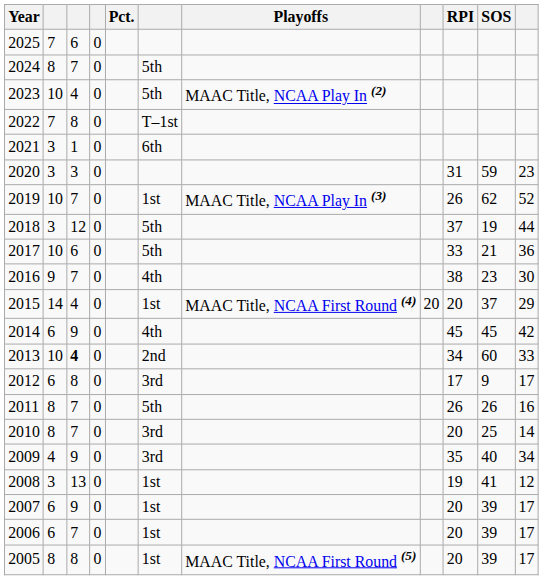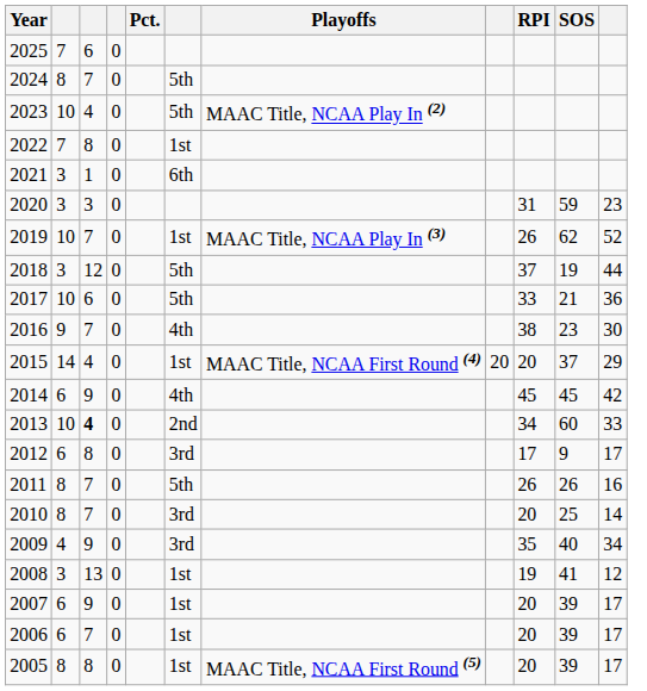2022 | column 6: T–1st -> 1st
